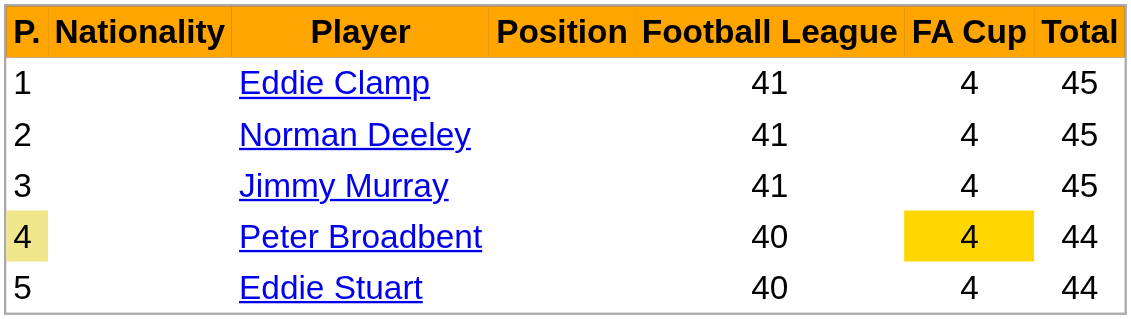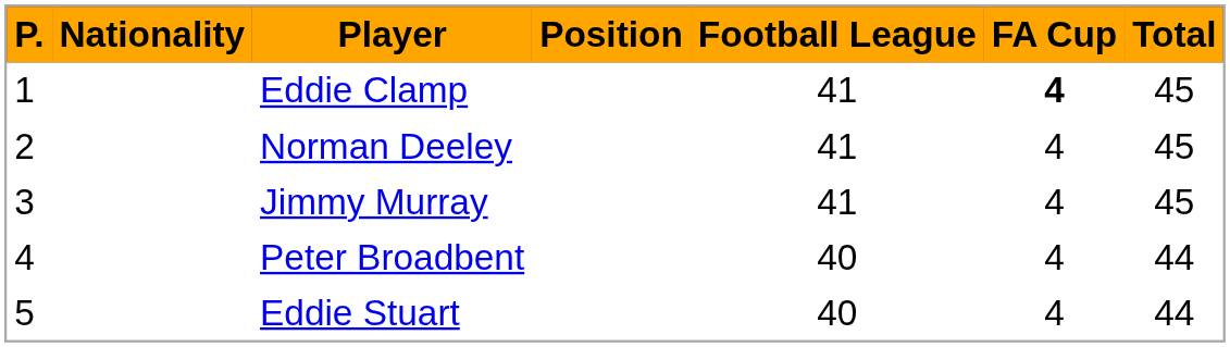Eddie Clamp | FA Cup: normal -> bold
Peter Broadbent | P.: khaki background -> no background
Peter Broadbent | FA Cup: gold background -> no background
